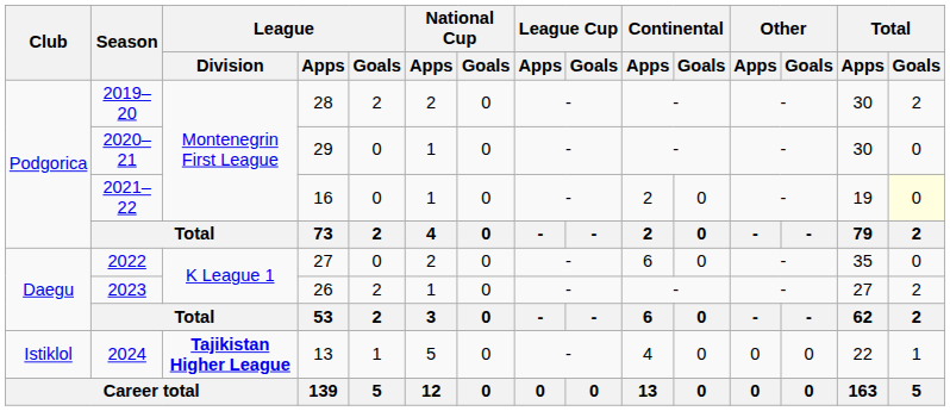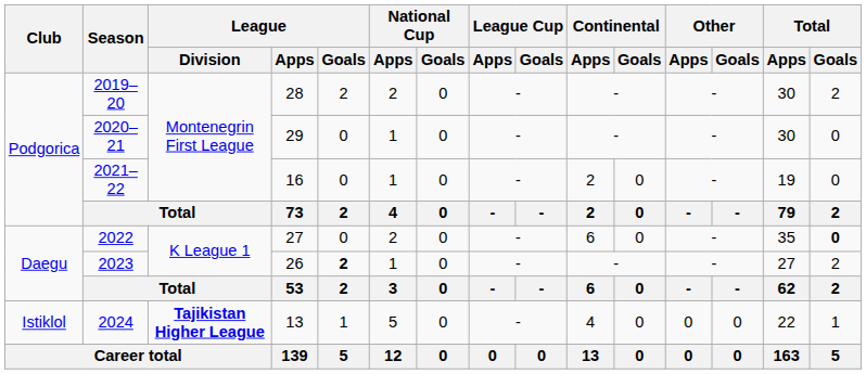2021–22 | Total / Goals: lightyellow background -> no background
2022 | Total / Goals: normal -> bold
2023 | League / Goals: normal -> bold
